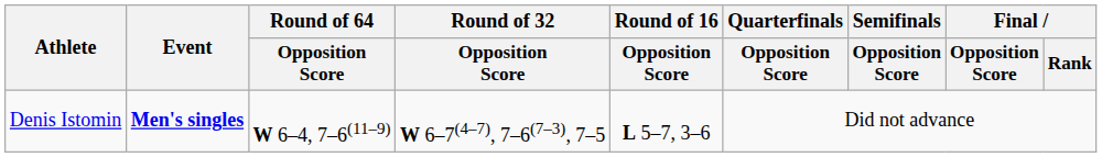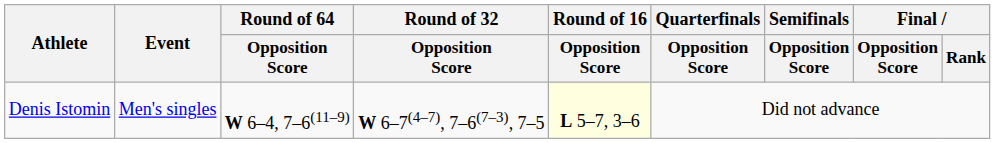Denis Istomin | Event: bold -> normal
Denis Istomin | Round of 16 / Opposition Score: no background -> lightyellow background
